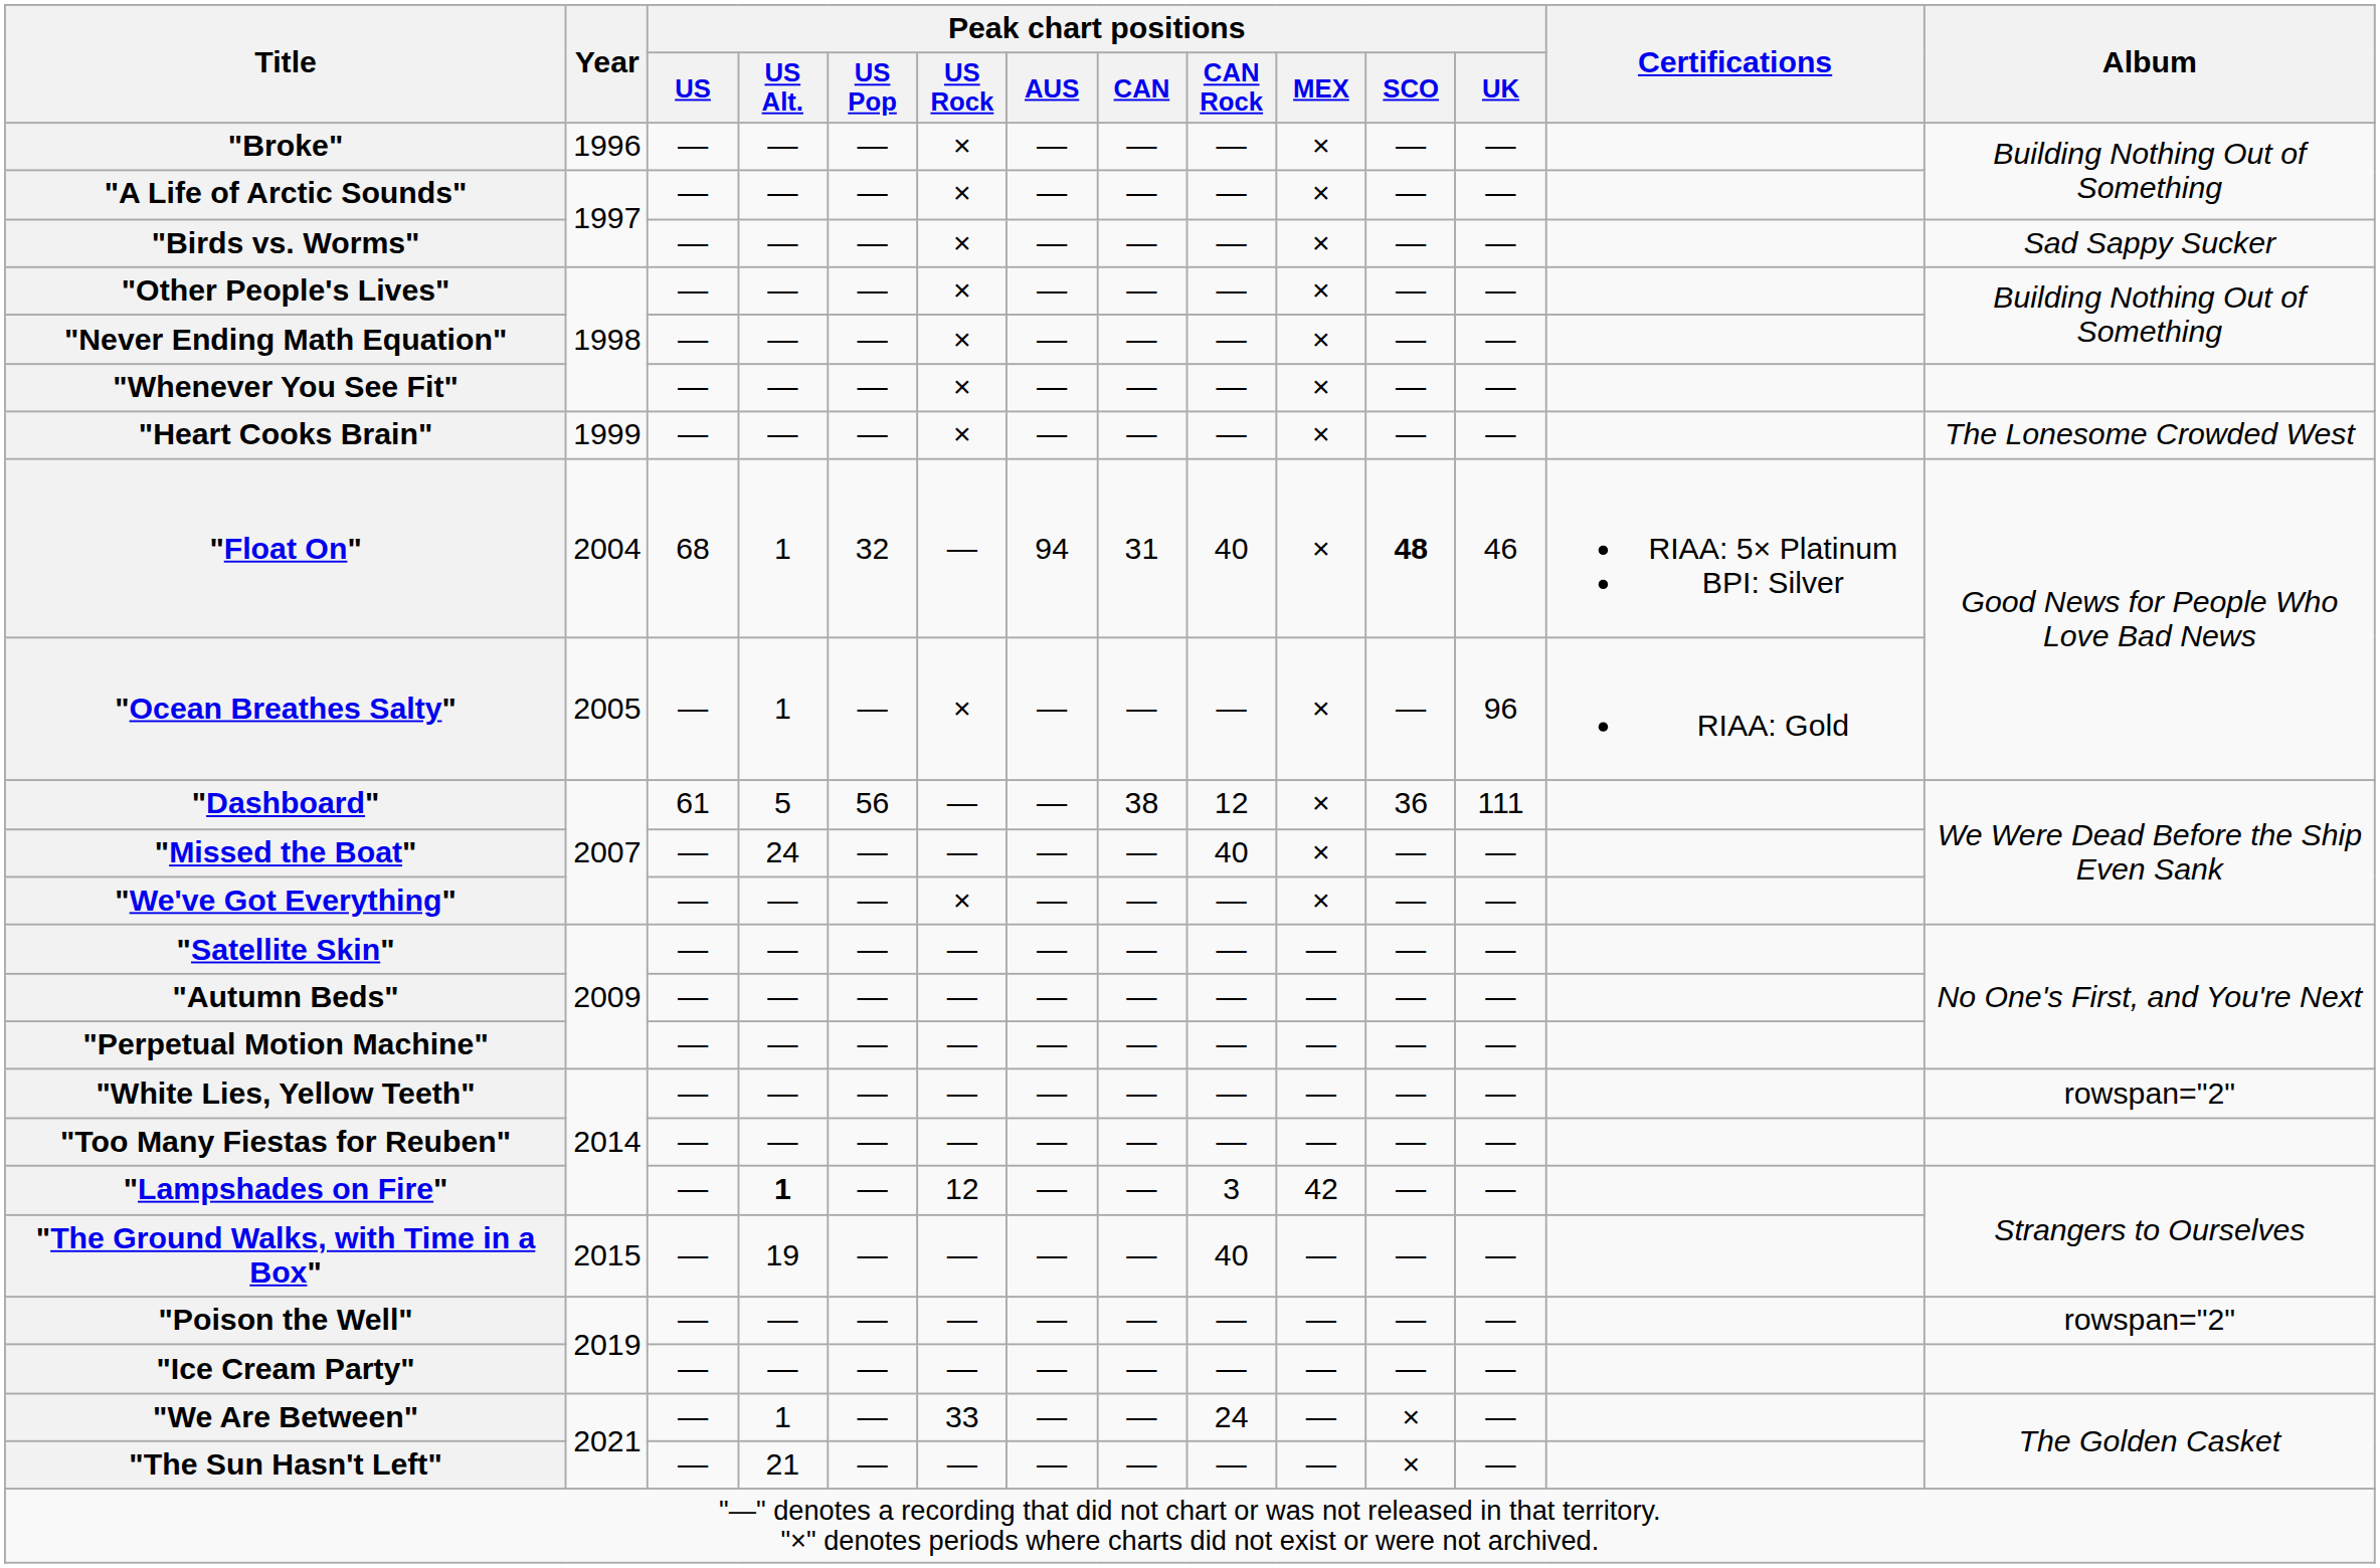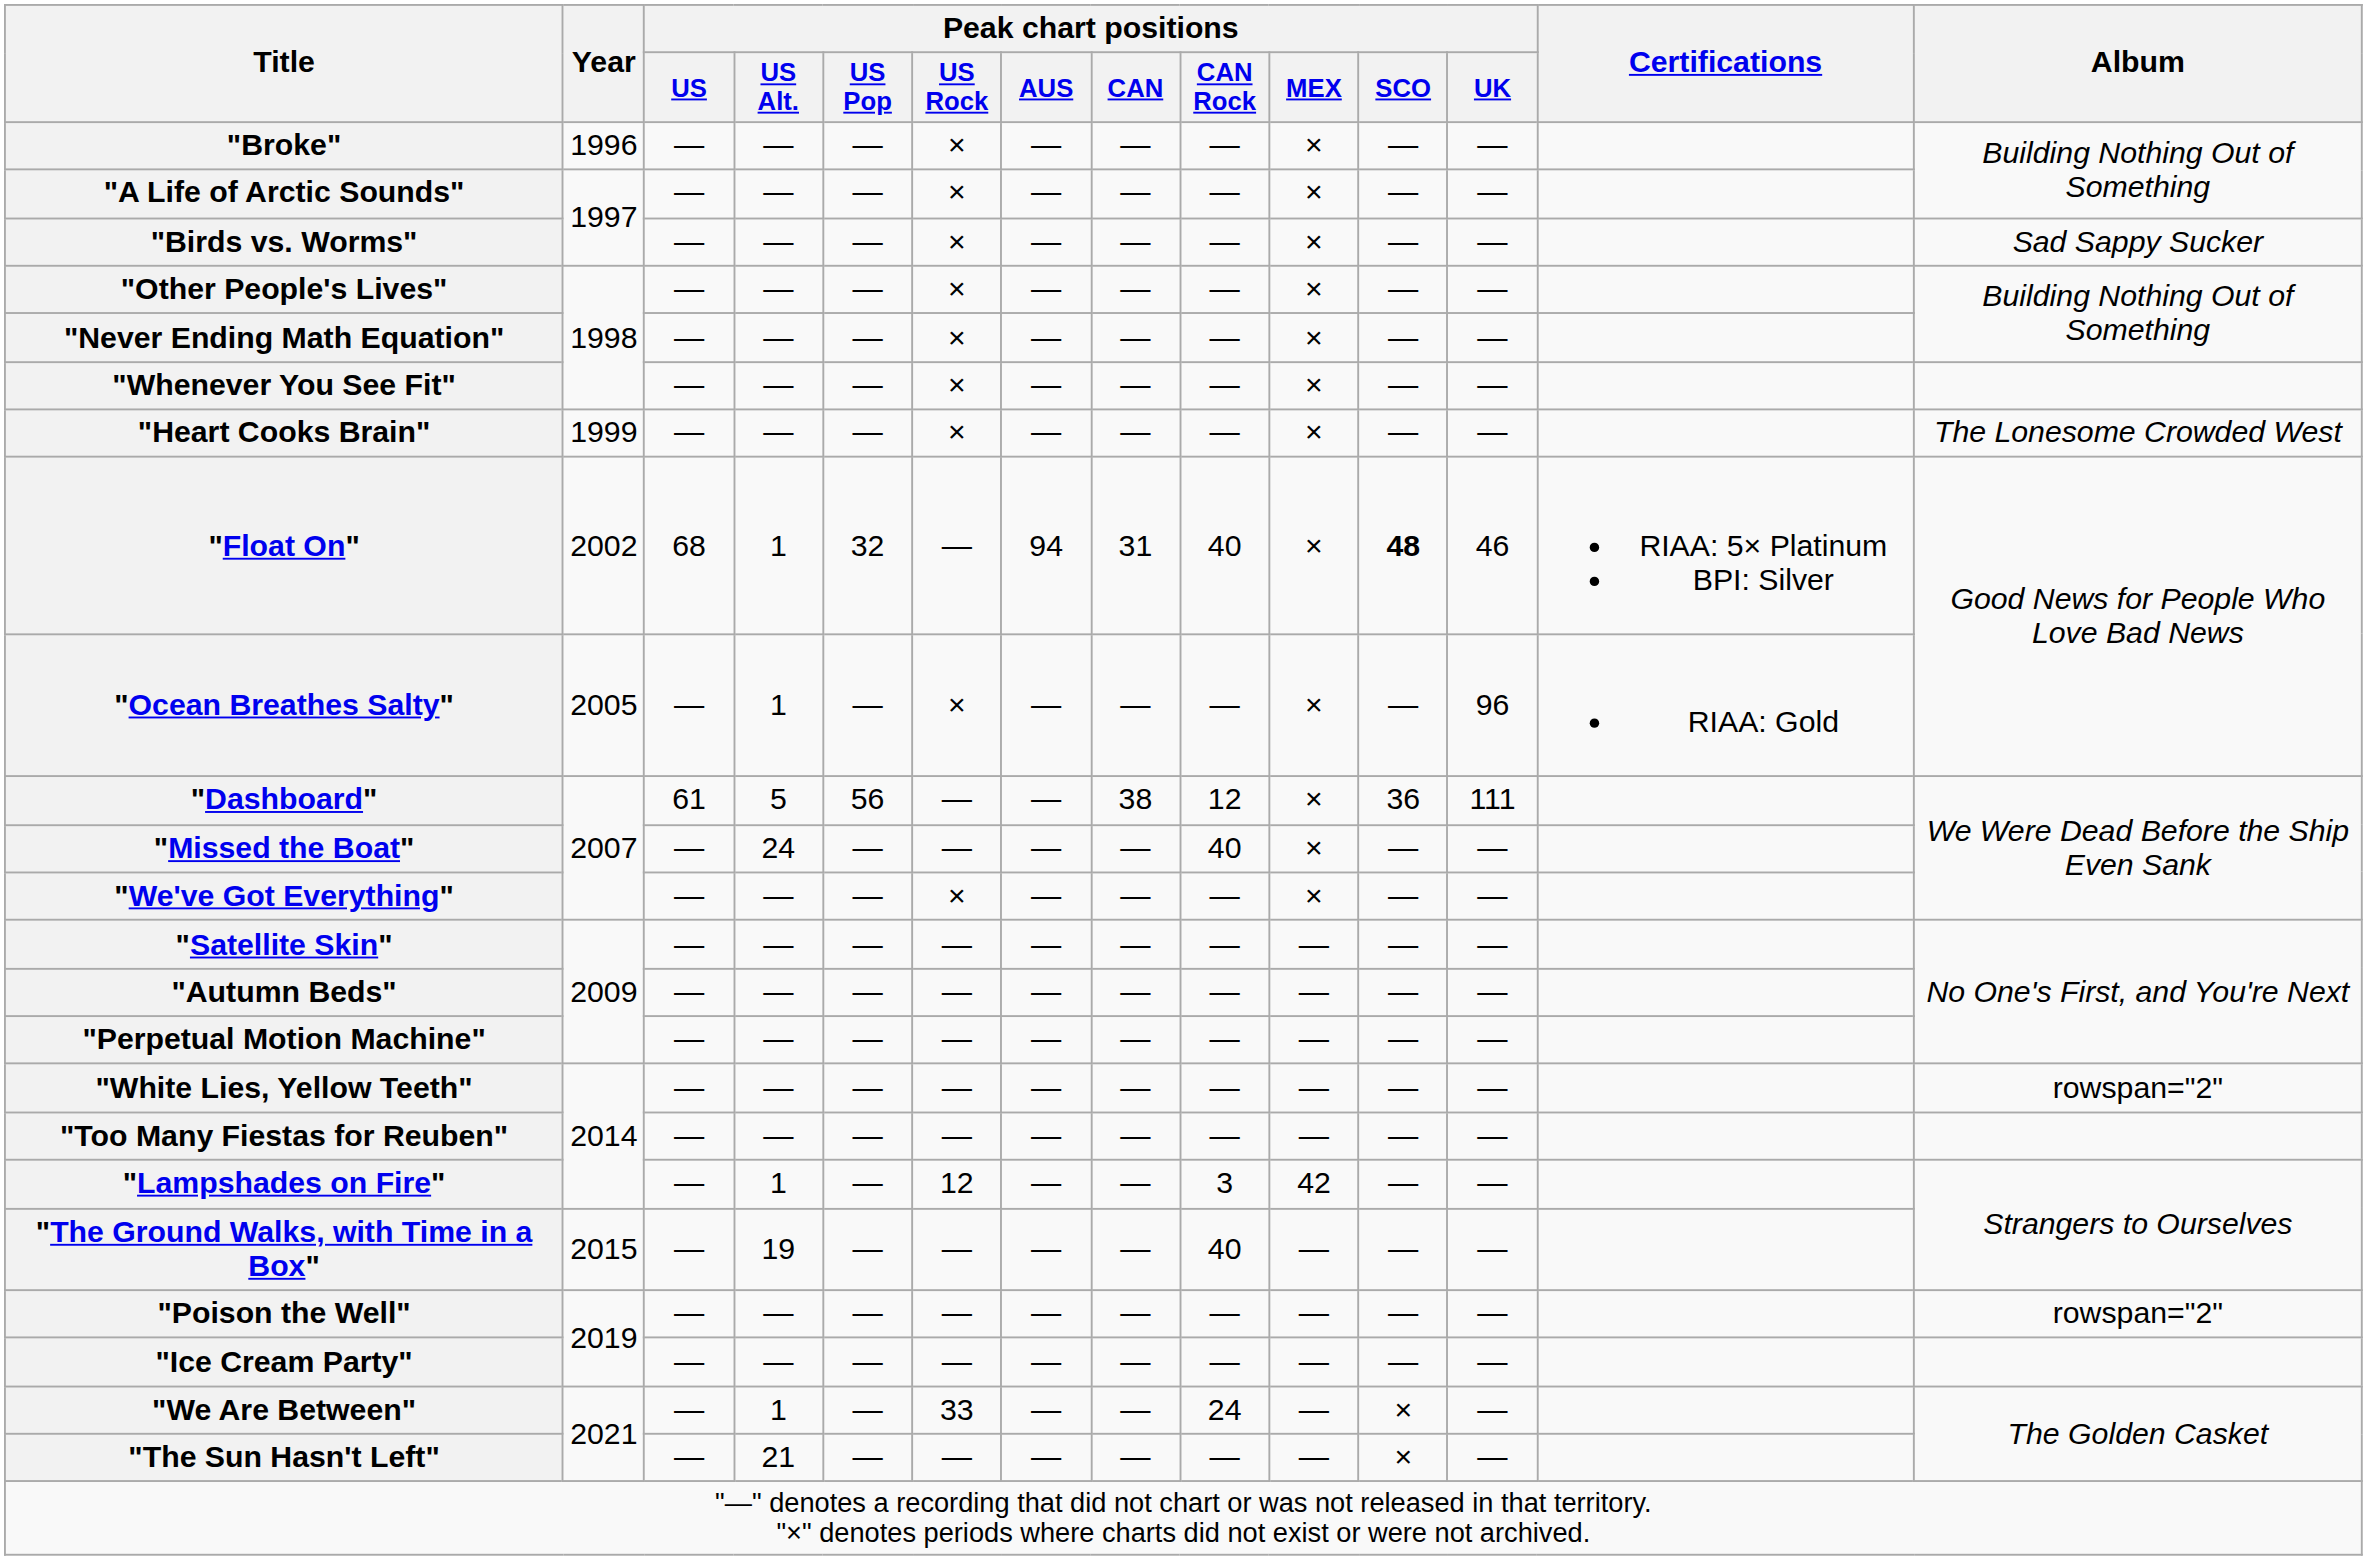"Float On" | Year: 2004 -> 2002
"Lampshades on Fire" | Peak chart positions / US Alt.: bold -> normal
